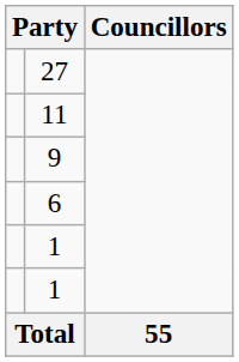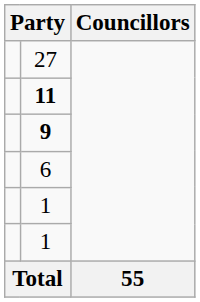11 | column 2: normal -> bold
9 | column 2: normal -> bold
